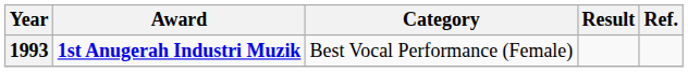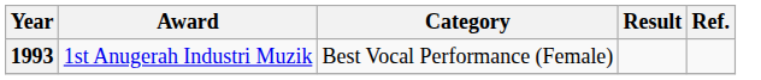1993 | Award: bold -> normal
